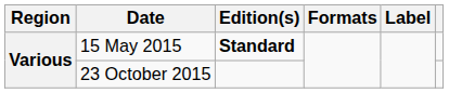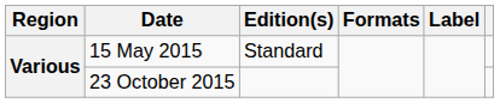15 May 2015 | Edition(s): bold -> normal
